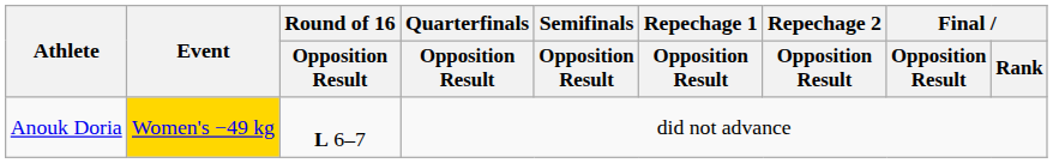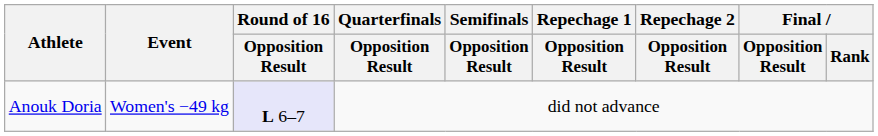Anouk Doria | Event: gold background -> no background
Anouk Doria | Round of 16 / Opposition Result: no background -> lavender background
